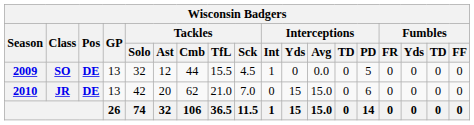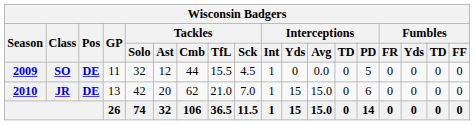SO | GP: 13 -> 11
JR | Interceptions / Int: 0 -> 1
